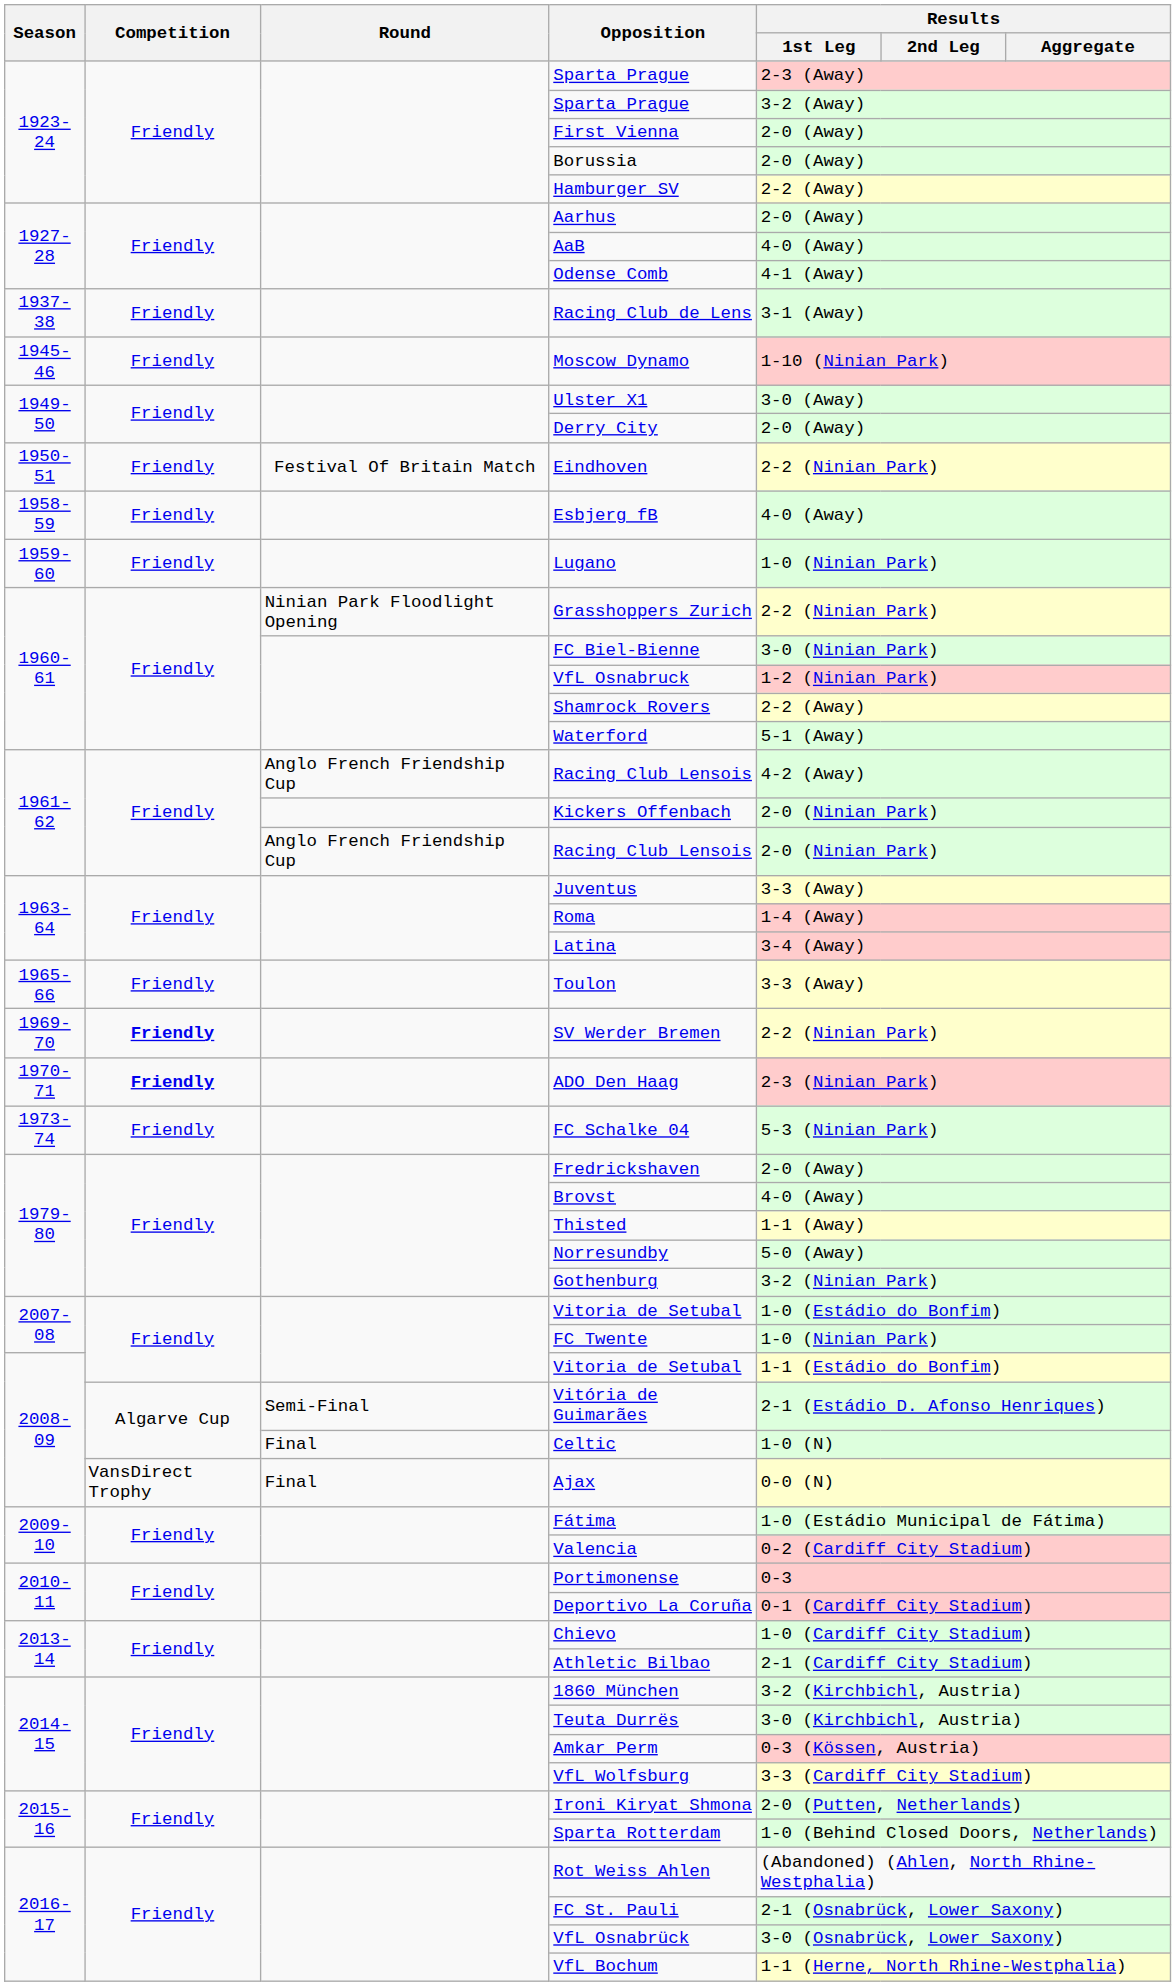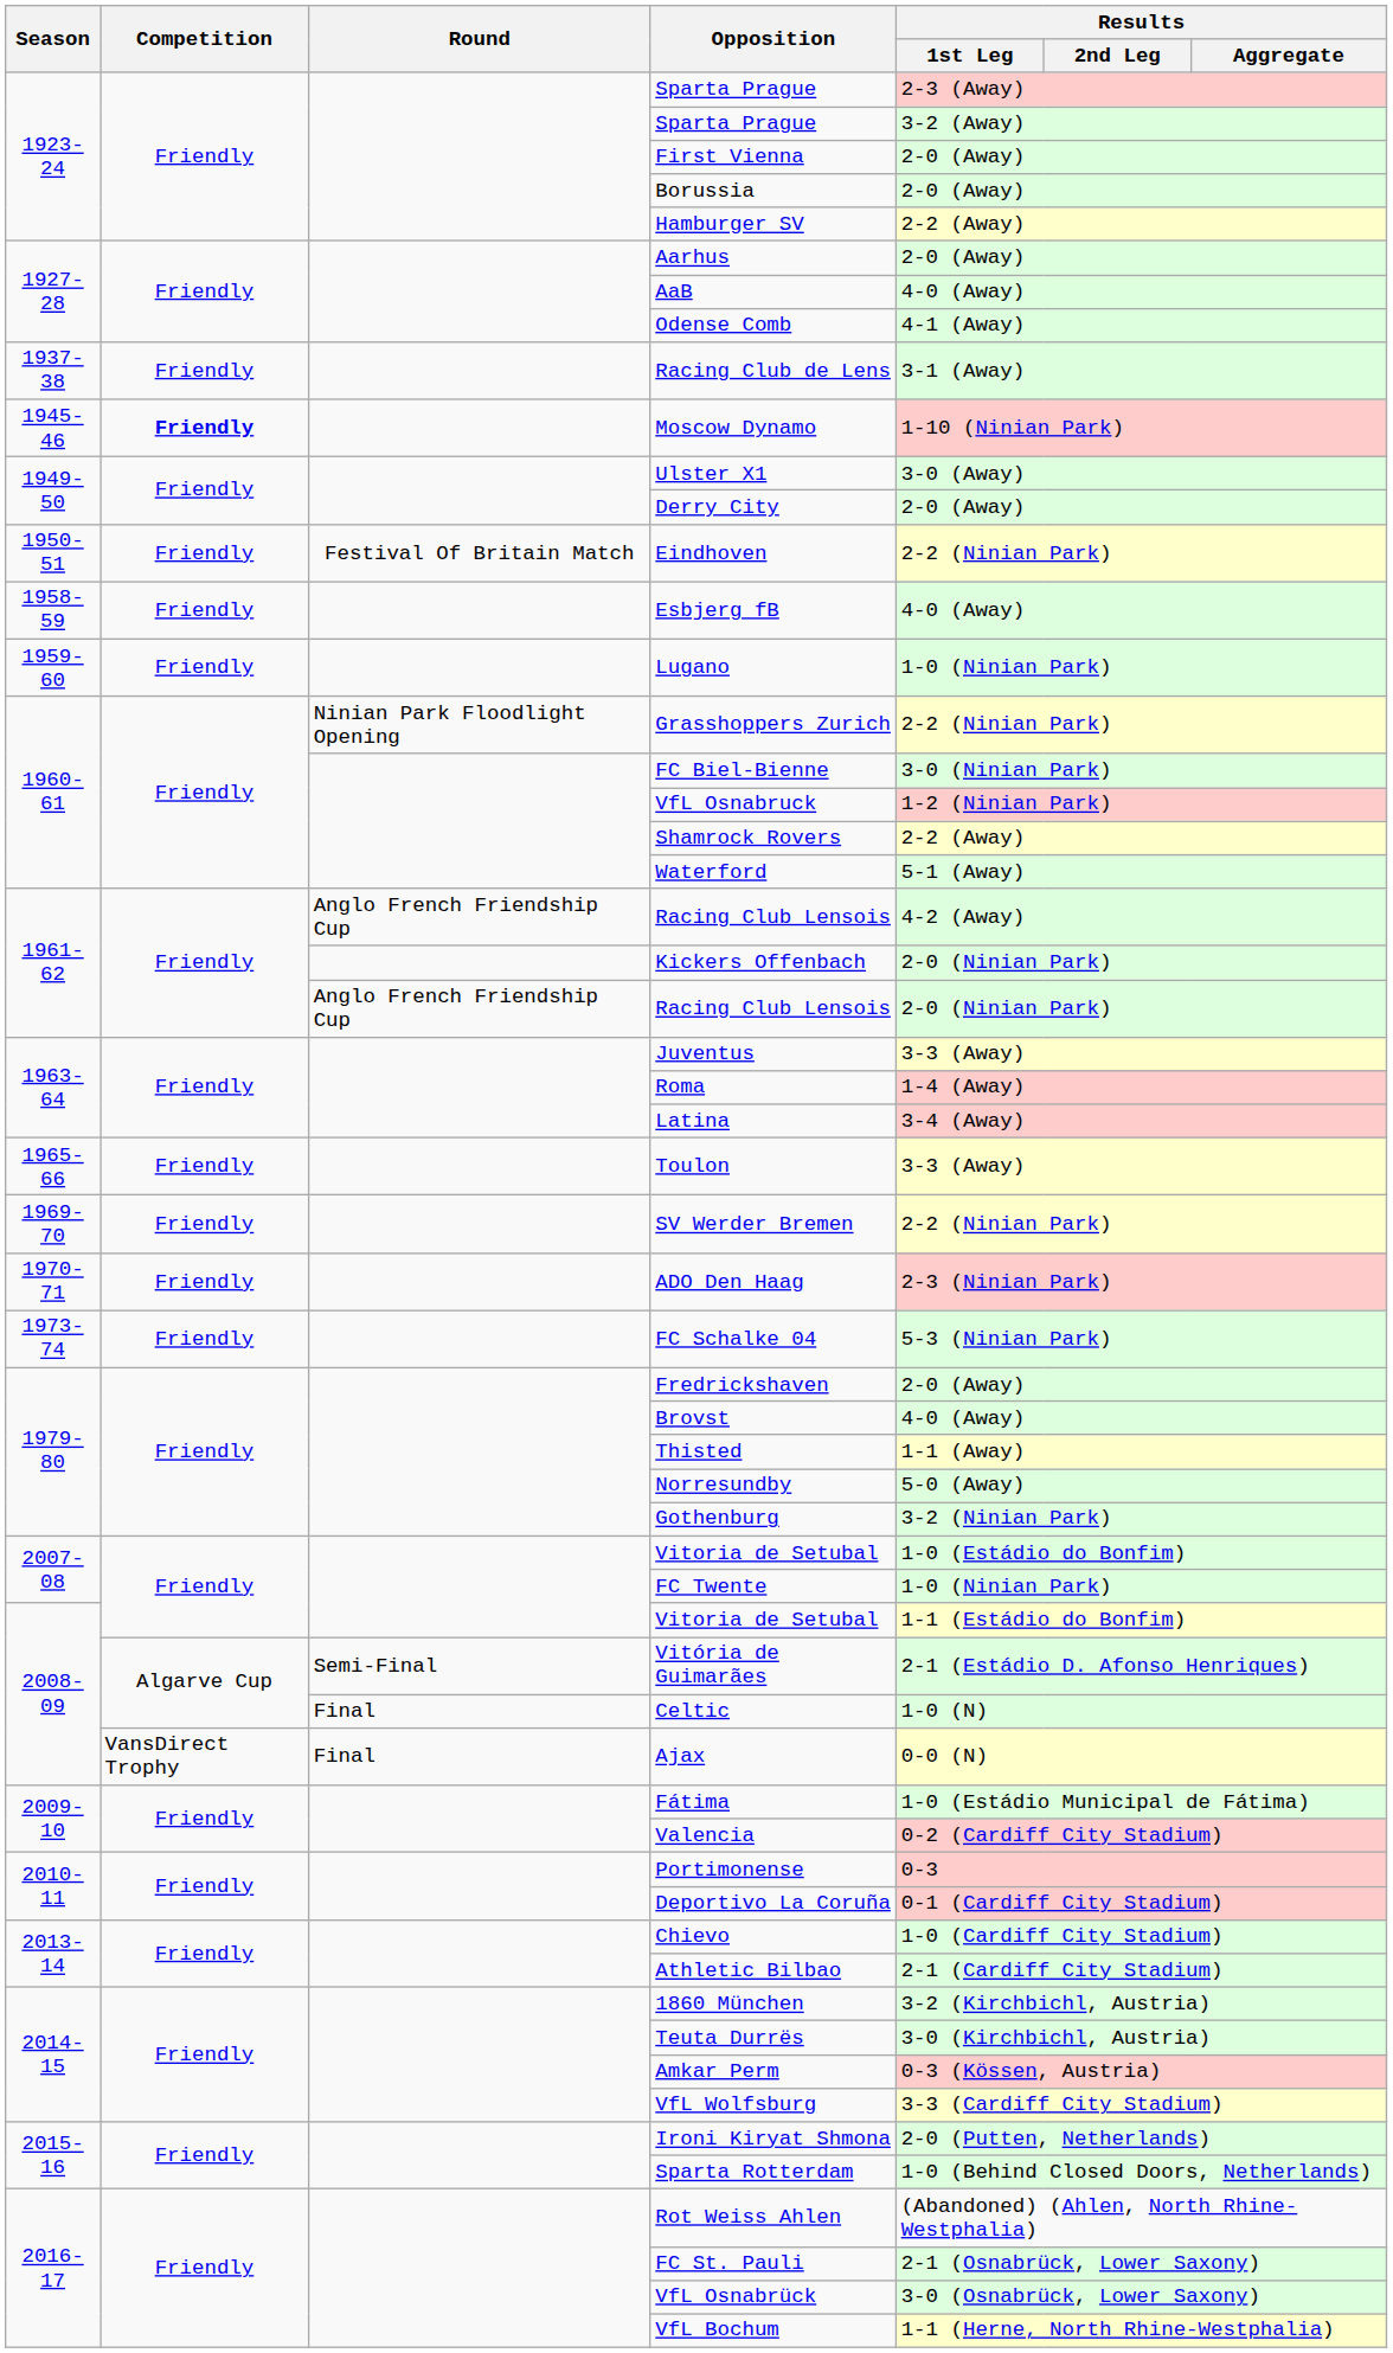Moscow Dynamo | Competition: normal -> bold
SV Werder Bremen | Competition: bold -> normal
ADO Den Haag | Competition: bold -> normal
